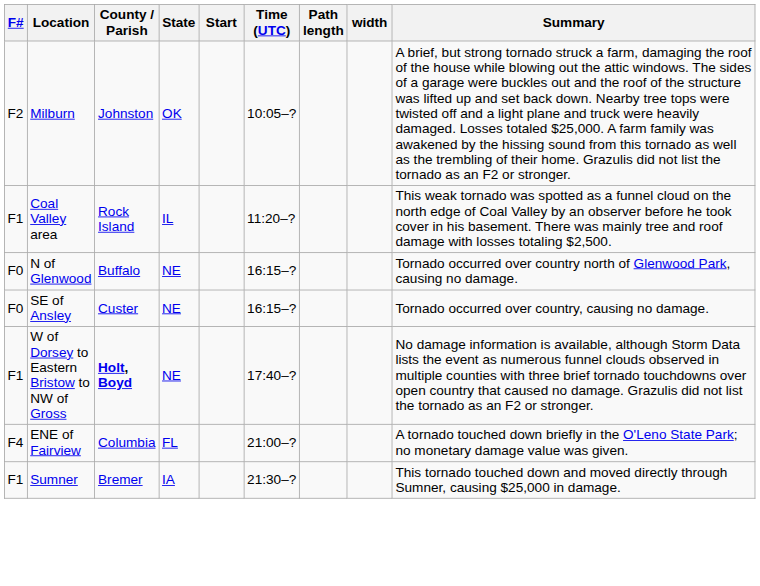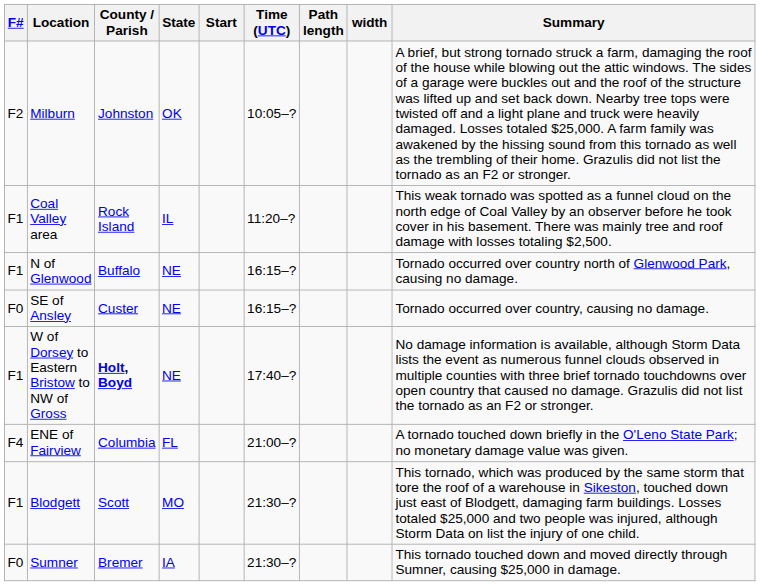N of Glenwood | F#: F0 -> F1
+ row: F1 | Blodgett | Scott | MO | 21:30–? | This tornado, which was produced by the same storm that tore the roof of a warehouse in Sikeston, touched down just east of Blodgett, damaging farm buildings. Losses totaled $25,000 and two people was injured, although Storm Data on list the injury of one child.
Sumner | F#: F1 -> F0
